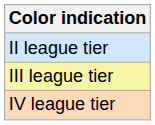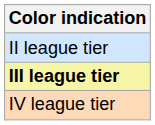row 3 | column 1: normal -> bold
